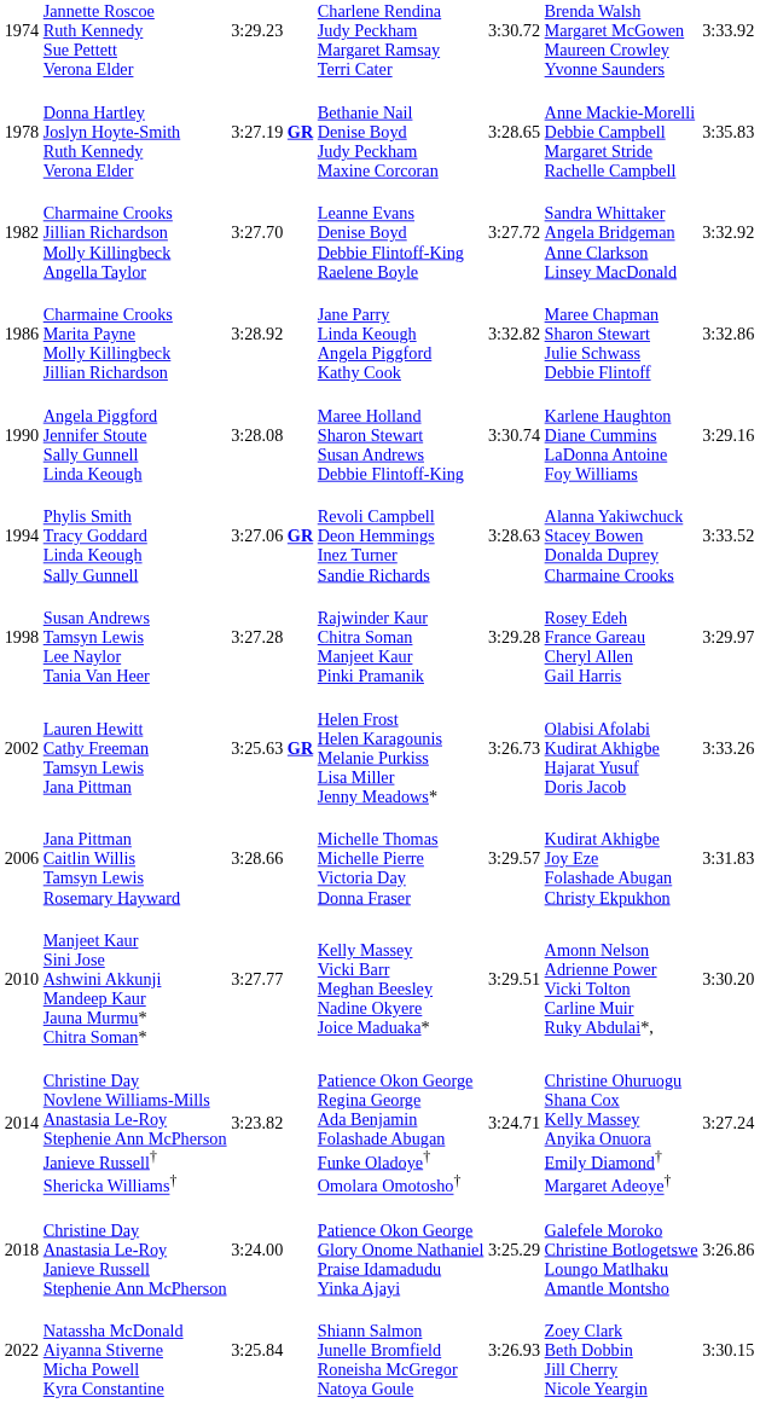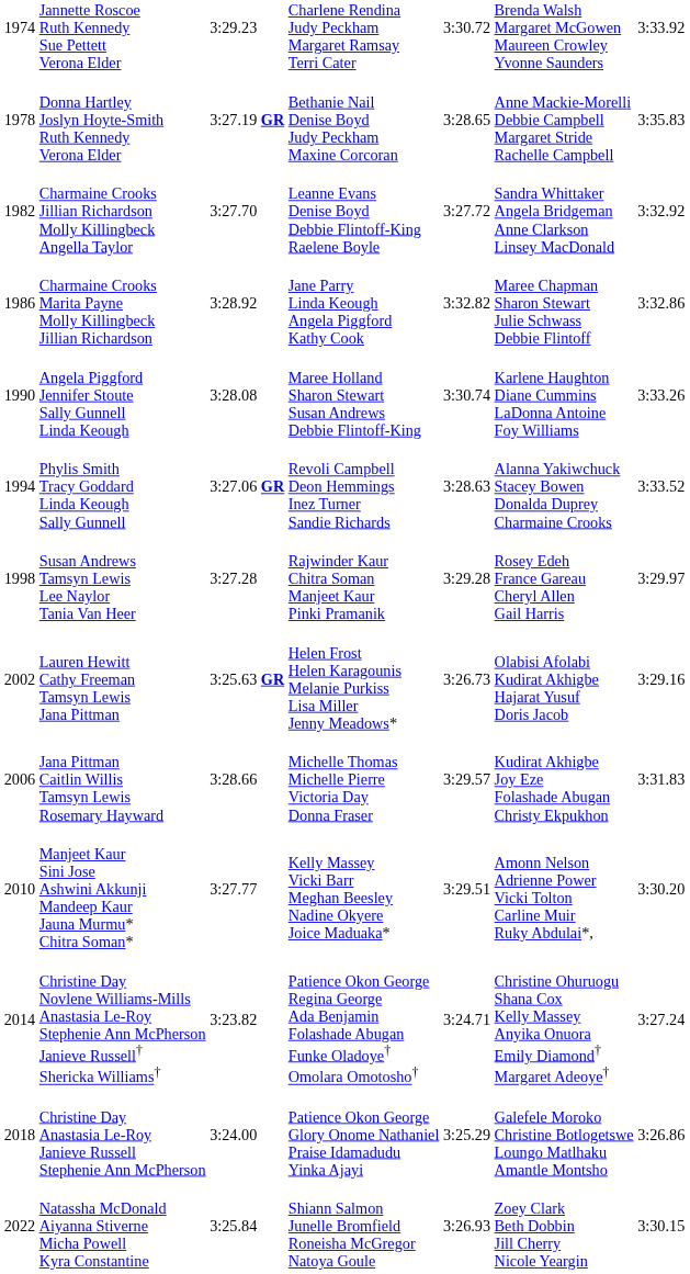Angela Piggford Jennifer Stoute Sally Gunnell Linda Keough | column 7: 3:29.16 -> 3:33.26
Lauren Hewitt Cathy Freeman Tamsyn Lewis Jana Pittman | column 7: 3:33.26 -> 3:29.16
